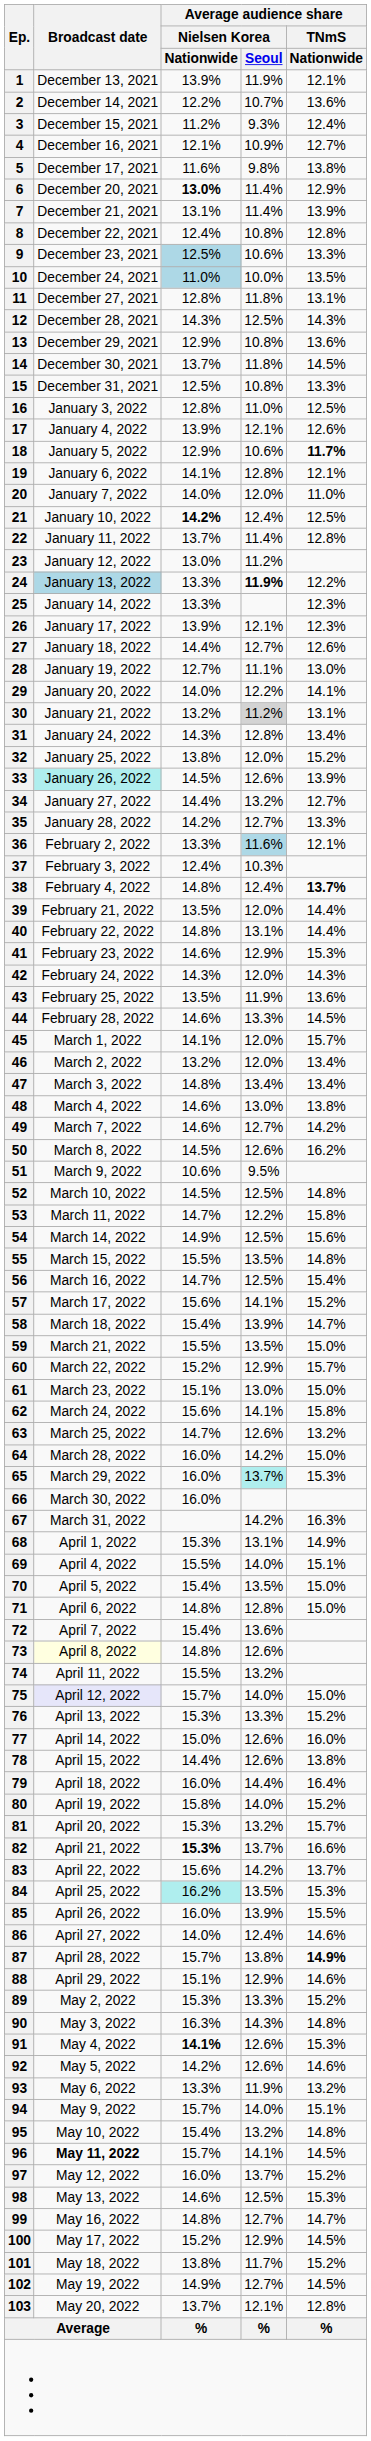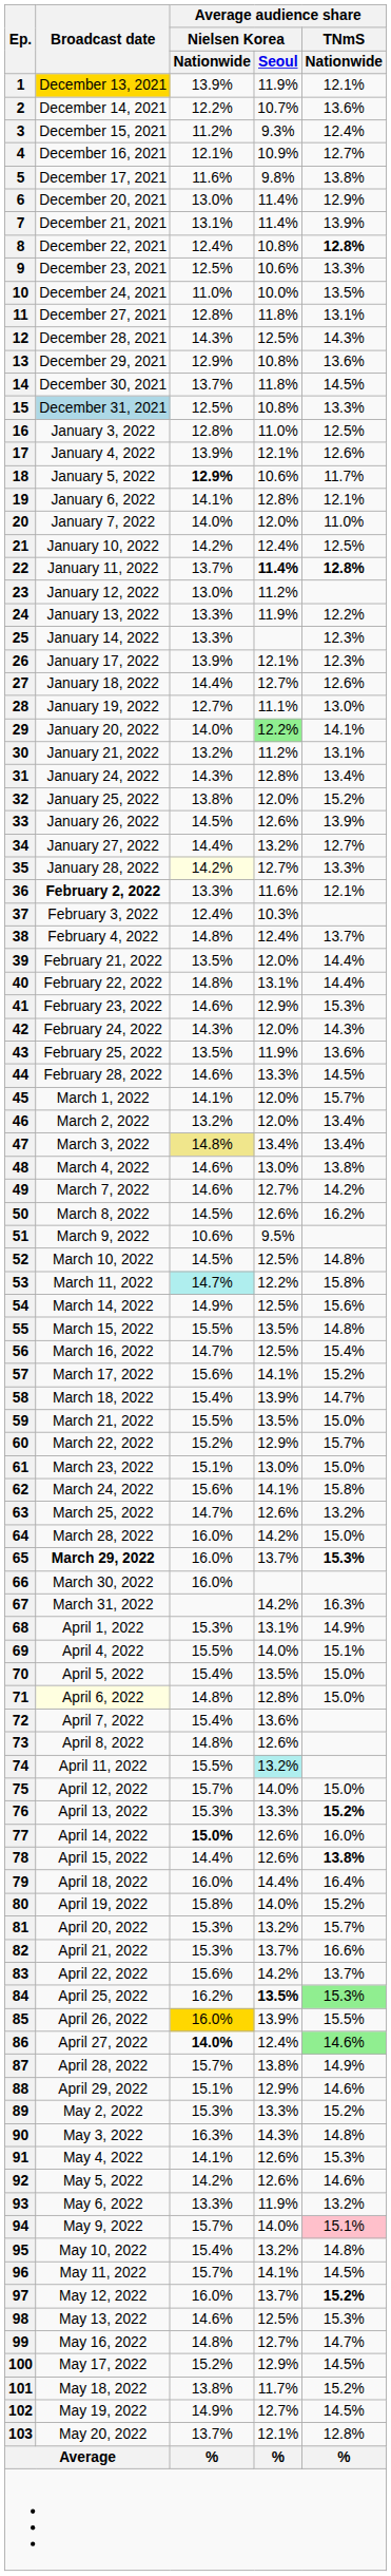1 | Broadcast date: no background -> gold background
6 | Average audience share / Nielsen Korea / Nationwide: bold -> normal
8 | Average audience share / TNmS / Nationwide: normal -> bold
9 | Average audience share / Nielsen Korea / Nationwide: lightblue background -> no background
10 | Average audience share / Nielsen Korea / Nationwide: lightblue background -> no background
15 | Broadcast date: no background -> lightblue background
18 | Average audience share / Nielsen Korea / Nationwide: normal -> bold
18 | Average audience share / TNmS / Nationwide: bold -> normal
21 | Average audience share / Nielsen Korea / Nationwide: bold -> normal
22 | Average audience share / Nielsen Korea / Seoul: normal -> bold
22 | Average audience share / TNmS / Nationwide: normal -> bold
24 | Broadcast date: lightblue background -> no background
24 | Average audience share / Nielsen Korea / Seoul: bold -> normal
29 | Average audience share / Nielsen Korea / Seoul: no background -> lightgreen background
30 | Average audience share / Nielsen Korea / Seoul: lightgrey background -> no background
33 | Broadcast date: paleturquoise background -> no background
35 | Average audience share / Nielsen Korea / Nationwide: no background -> lightyellow background
36 | Broadcast date: normal -> bold
36 | Average audience share / Nielsen Korea / Seoul: lightblue background -> no background
38 | Average audience share / TNmS / Nationwide: bold -> normal
47 | Average audience share / Nielsen Korea / Nationwide: no background -> khaki background
53 | Average audience share / Nielsen Korea / Nationwide: no background -> paleturquoise background
65 | Broadcast date: normal -> bold
65 | Average audience share / Nielsen Korea / Seoul: paleturquoise background -> no background
65 | Average audience share / TNmS / Nationwide: normal -> bold
71 | Broadcast date: no background -> lightyellow background
73 | Broadcast date: lightyellow background -> no background
74 | Average audience share / Nielsen Korea / Seoul: no background -> paleturquoise background
75 | Broadcast date: lavender background -> no background
76 | Average audience share / TNmS / Nationwide: normal -> bold
77 | Average audience share / Nielsen Korea / Nationwide: normal -> bold
78 | Average audience share / TNmS / Nationwide: normal -> bold
82 | Average audience share / Nielsen Korea / Nationwide: bold -> normal
84 | Average audience share / Nielsen Korea / Nationwide: paleturquoise background -> no background
84 | Average audience share / Nielsen Korea / Seoul: normal -> bold
84 | Average audience share / TNmS / Nationwide: no background -> lightgreen background
85 | Average audience share / Nielsen Korea / Nationwide: no background -> gold background
86 | Average audience share / Nielsen Korea / Nationwide: normal -> bold
86 | Average audience share / TNmS / Nationwide: no background -> lightgreen background
87 | Average audience share / TNmS / Nationwide: bold -> normal
91 | Average audience share / Nielsen Korea / Nationwide: bold -> normal
94 | Average audience share / TNmS / Nationwide: no background -> pink background
96 | Broadcast date: bold -> normal
97 | Average audience share / TNmS / Nationwide: normal -> bold
